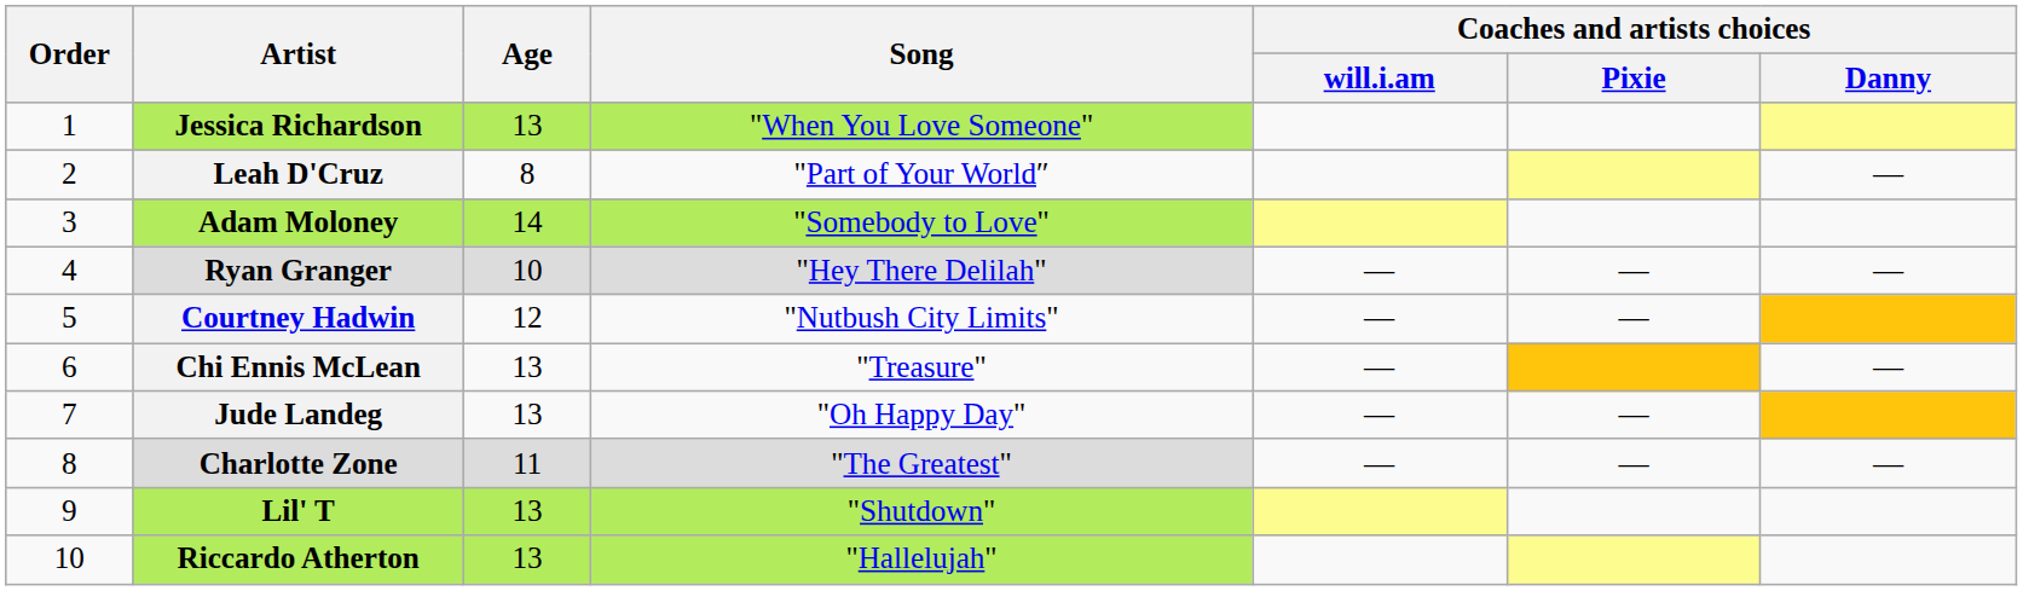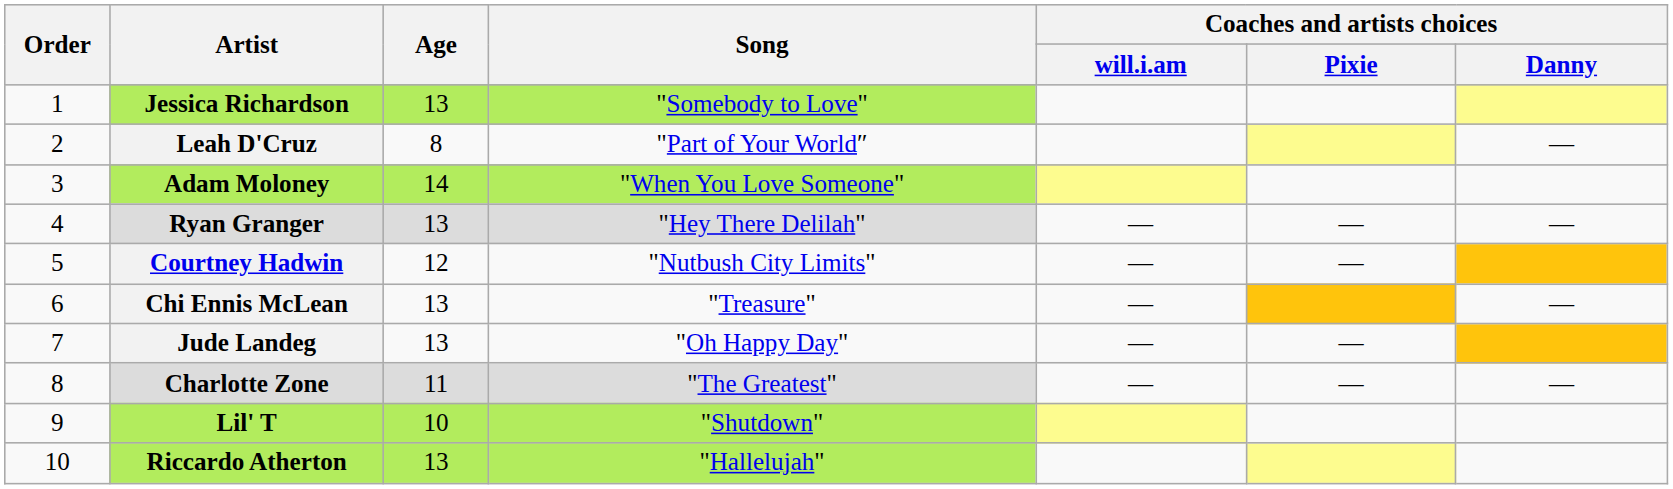Jessica Richardson | Song: "When You Love Someone" -> "Somebody to Love"
Adam Moloney | Song: "Somebody to Love" -> "When You Love Someone"
Ryan Granger | Age: 10 -> 13
Lil' T | Age: 13 -> 10
